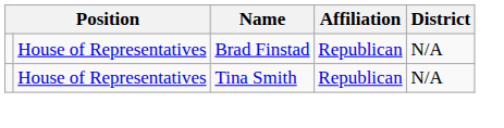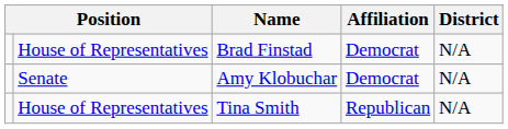Brad Finstad | Affiliation: Republican -> Democrat
+ row: Senate | Amy Klobuchar | Democrat | N/A
